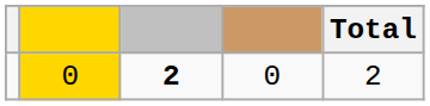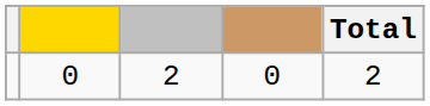row 2 | column 2: gold background -> no background
row 2 | column 3: bold -> normal
